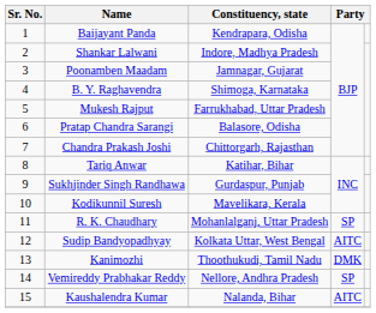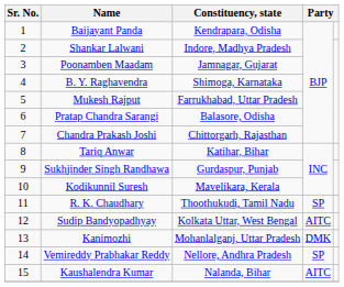R. K. Chaudhary | Constituency, state: Mohanlalganj, Uttar Pradesh -> Thoothukudi, Tamil Nadu
Kanimozhi | Constituency, state: Thoothukudi, Tamil Nadu -> Mohanlalganj, Uttar Pradesh
